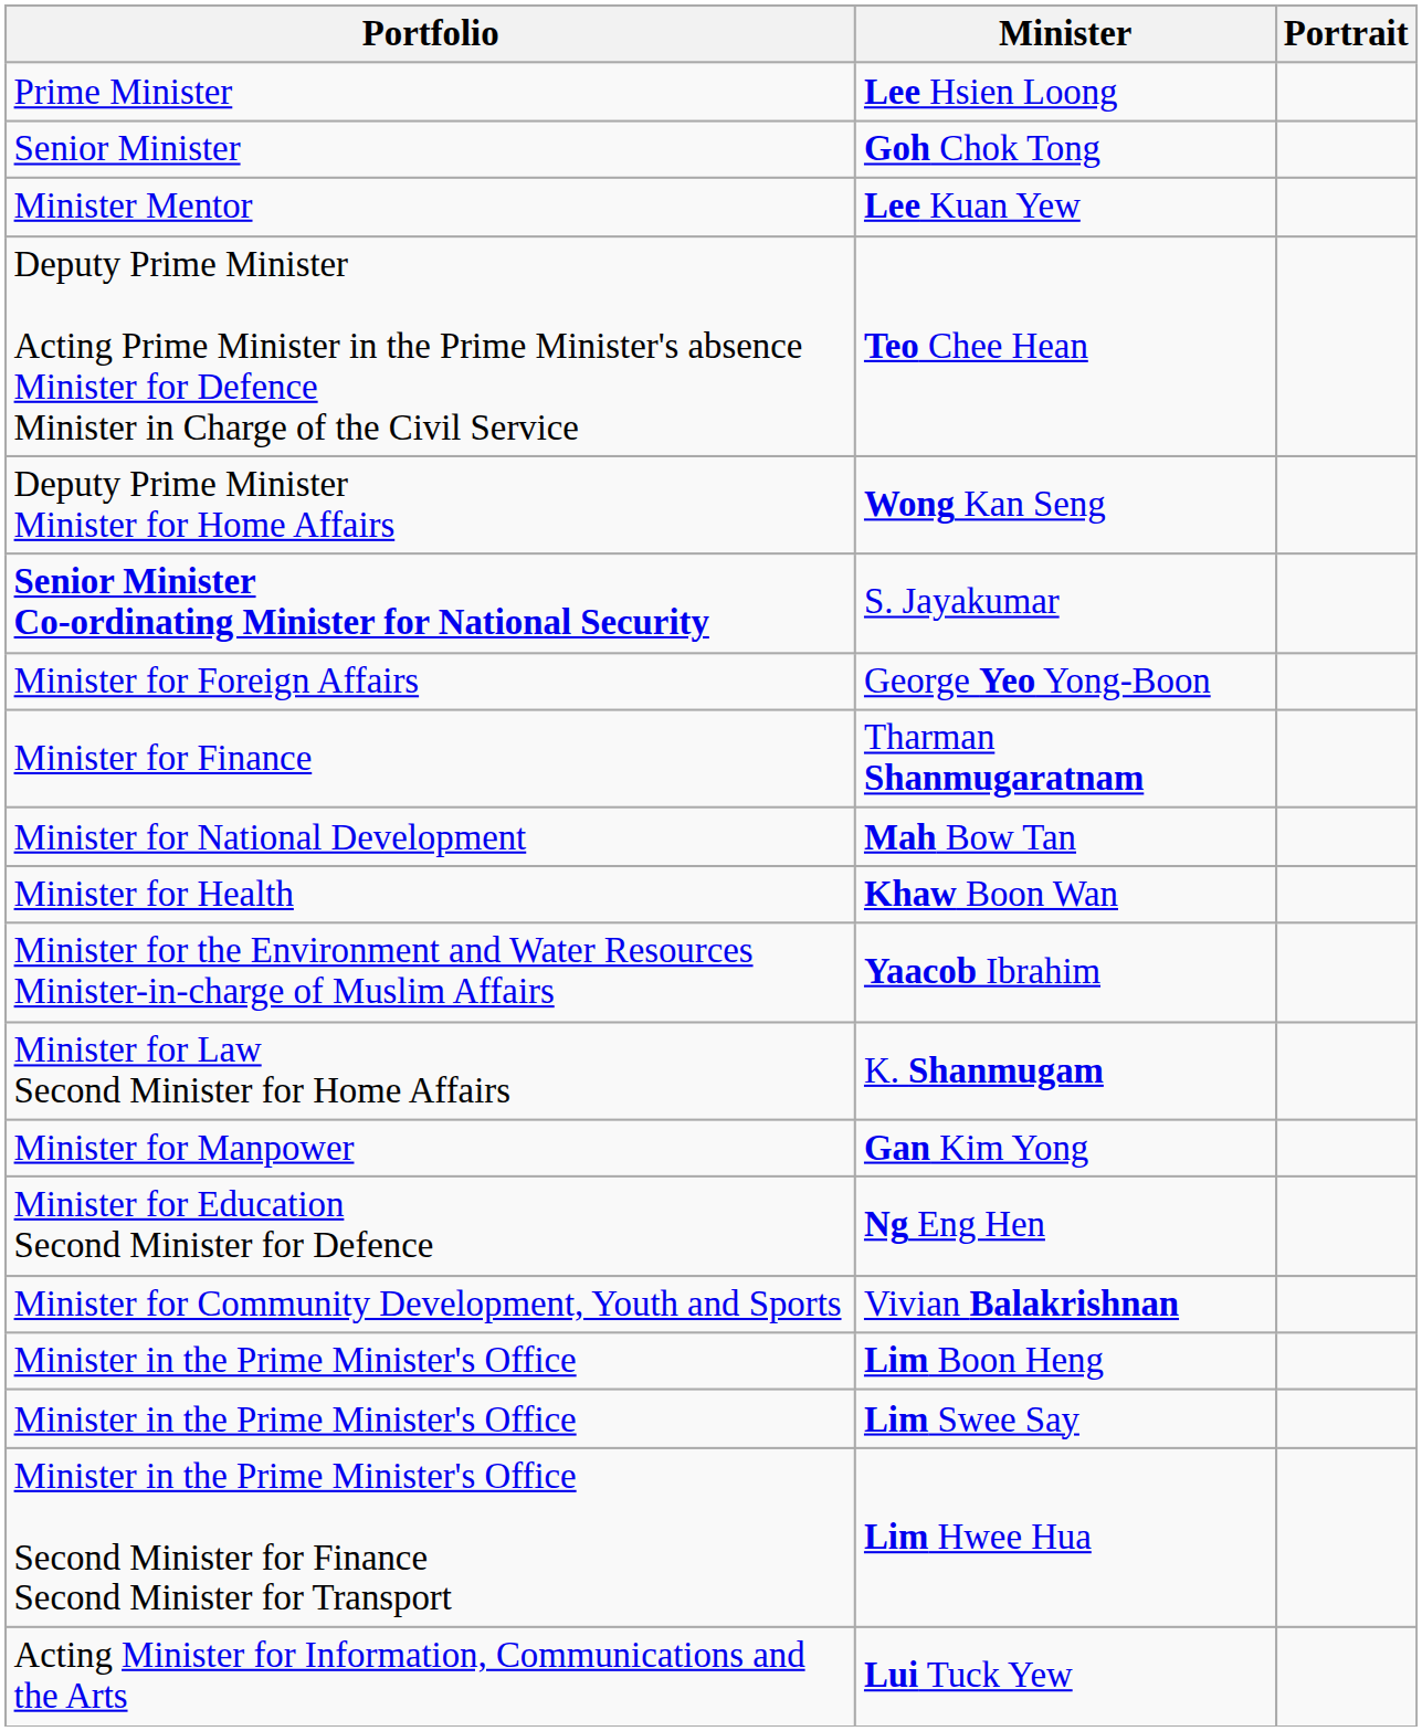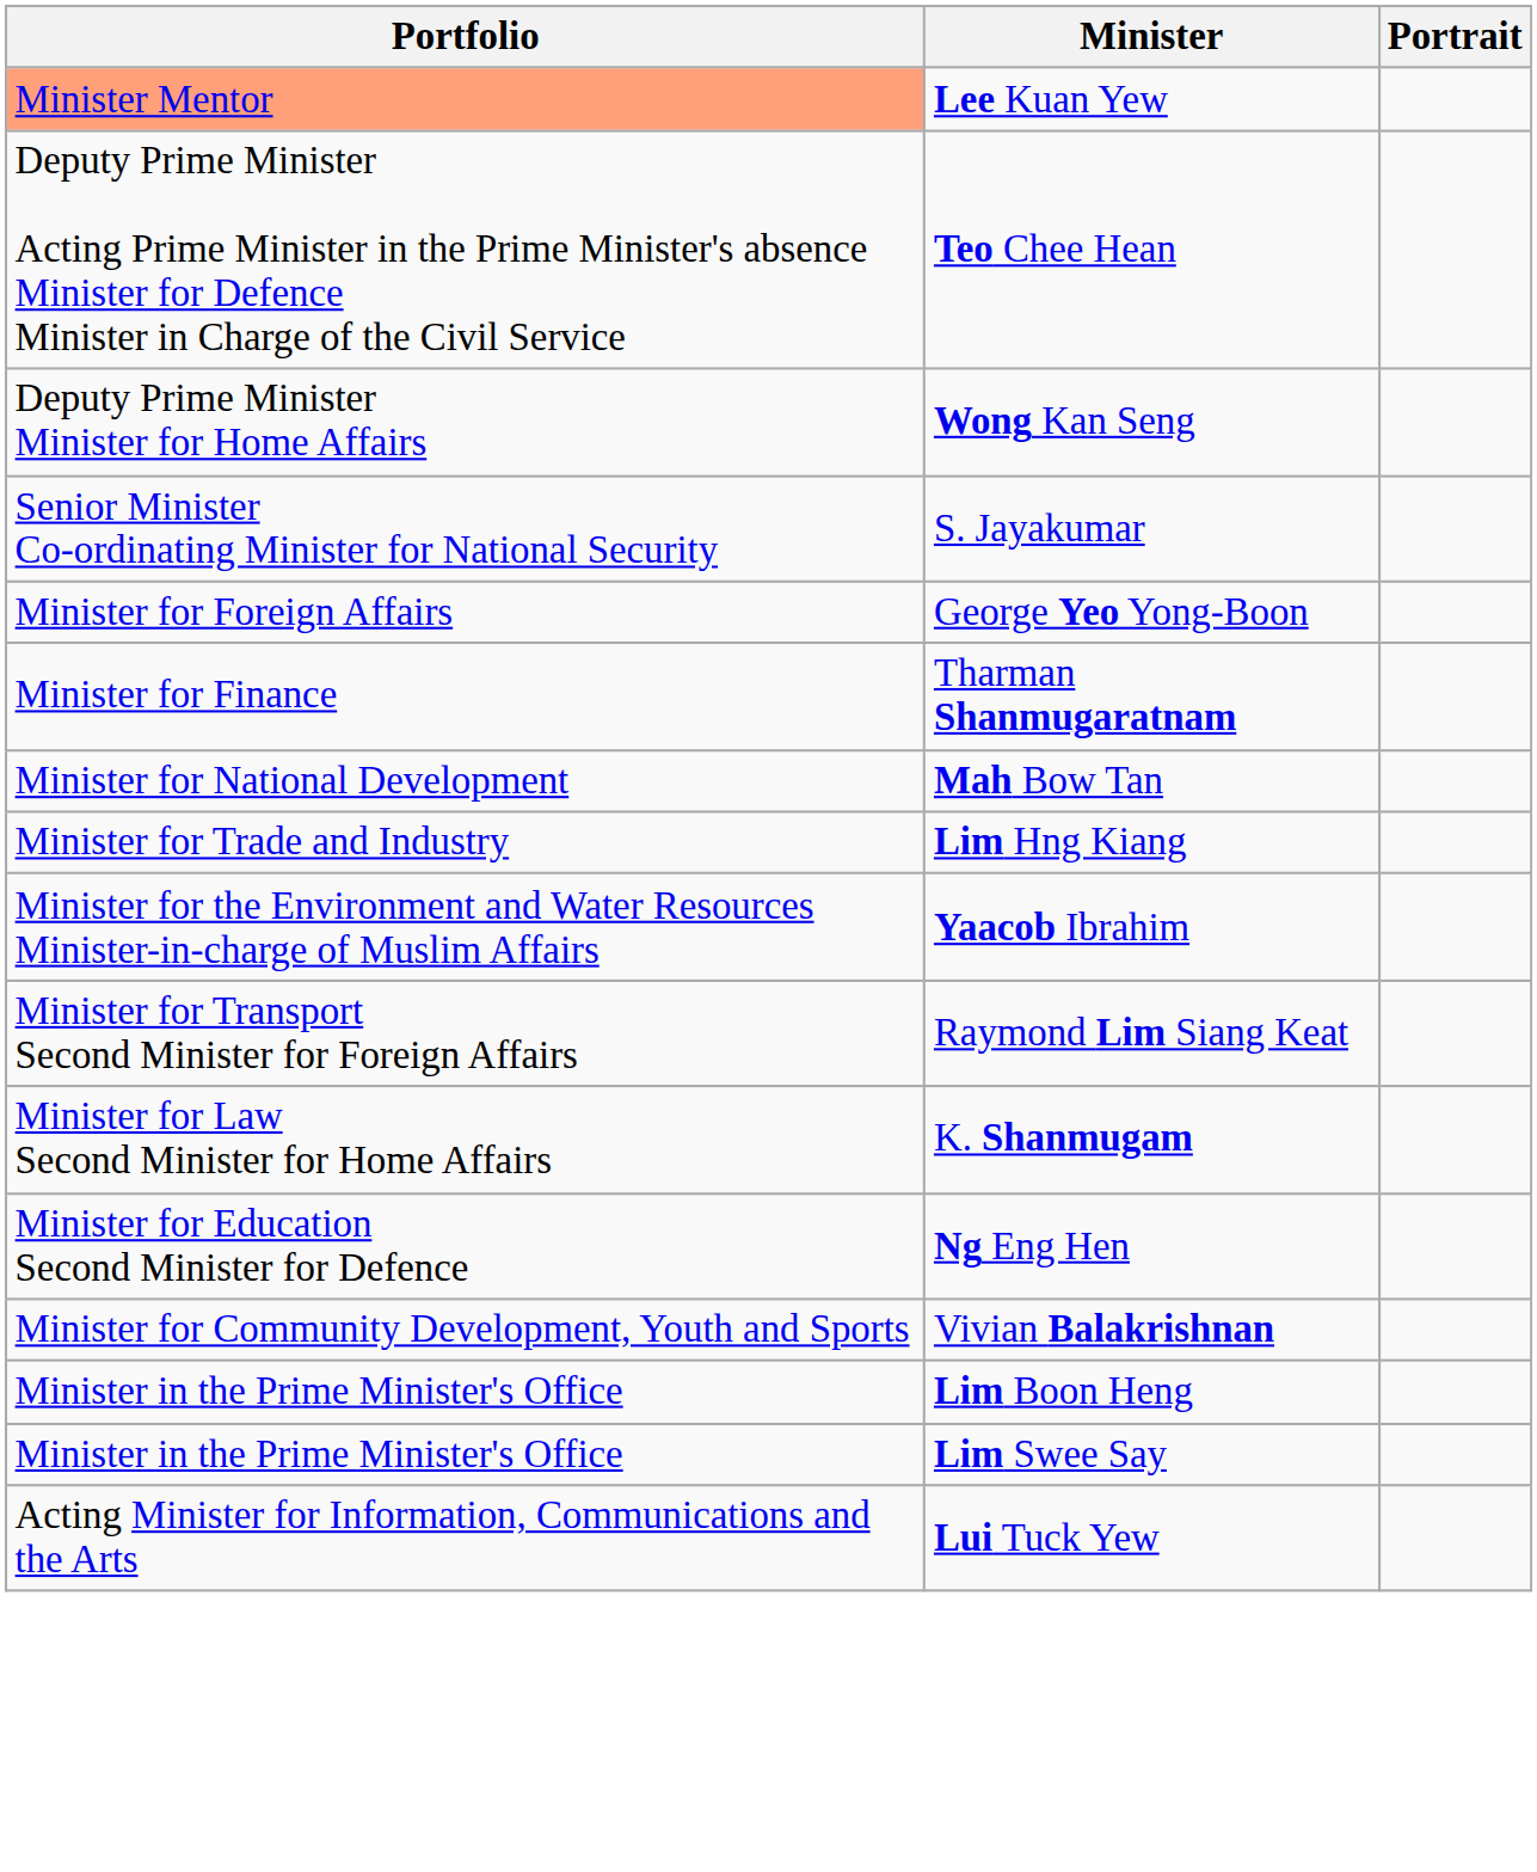- row: Prime Minister | Lee Hsien Loong
- row: Senior Minister | Goh Chok Tong
Lee Kuan Yew | Portfolio: no background -> lightsalmon background
S. Jayakumar | Portfolio: bold -> normal
+ row: Minister for Trade and Industry | Lim Hng Kiang
- row: Minister for Health | Khaw Boon Wan
+ row: Minister for Transport Second Minister for Foreign Affairs | Raymond Lim Siang Keat
- row: Minister for Manpower | Gan Kim Yong
- row: Minister in the Prime Minister's Office Second Minister for Finance Second Minister for Transport | Lim Hwee Hua
